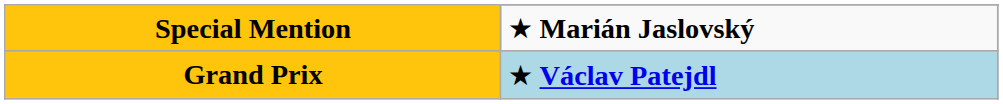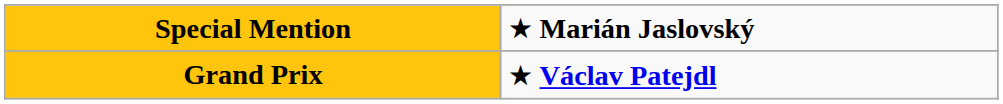Grand Prix | column 2: lightblue background -> no background
